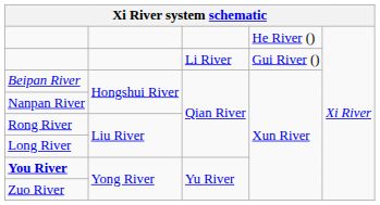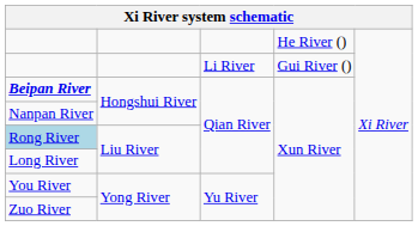Beipan River | column 1: normal -> bold
Rong River | column 1: no background -> lightblue background
You River | column 1: bold -> normal
